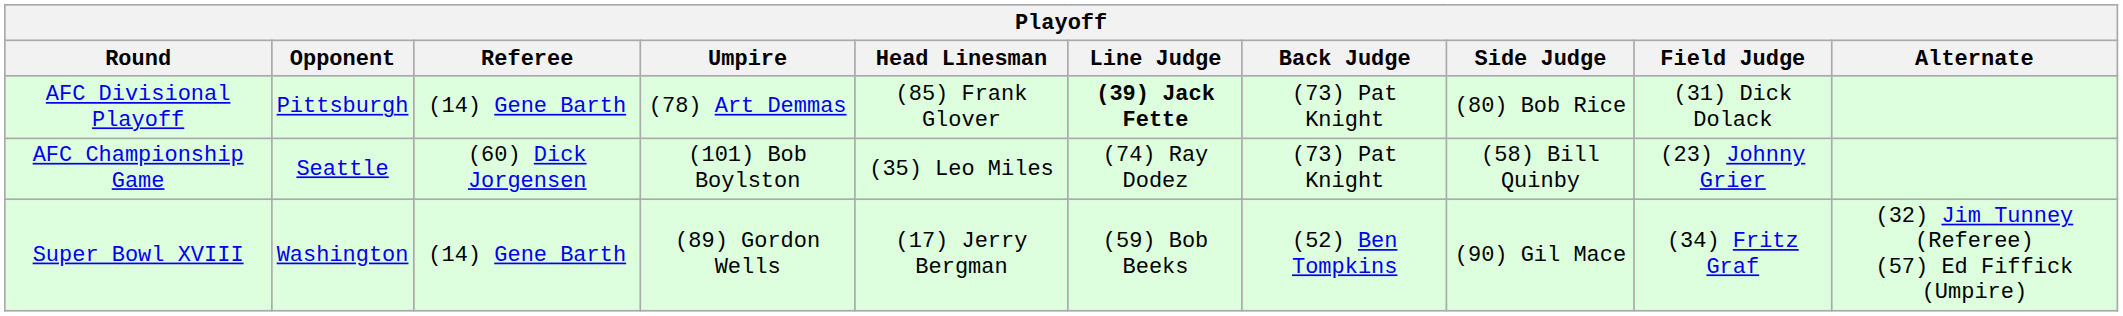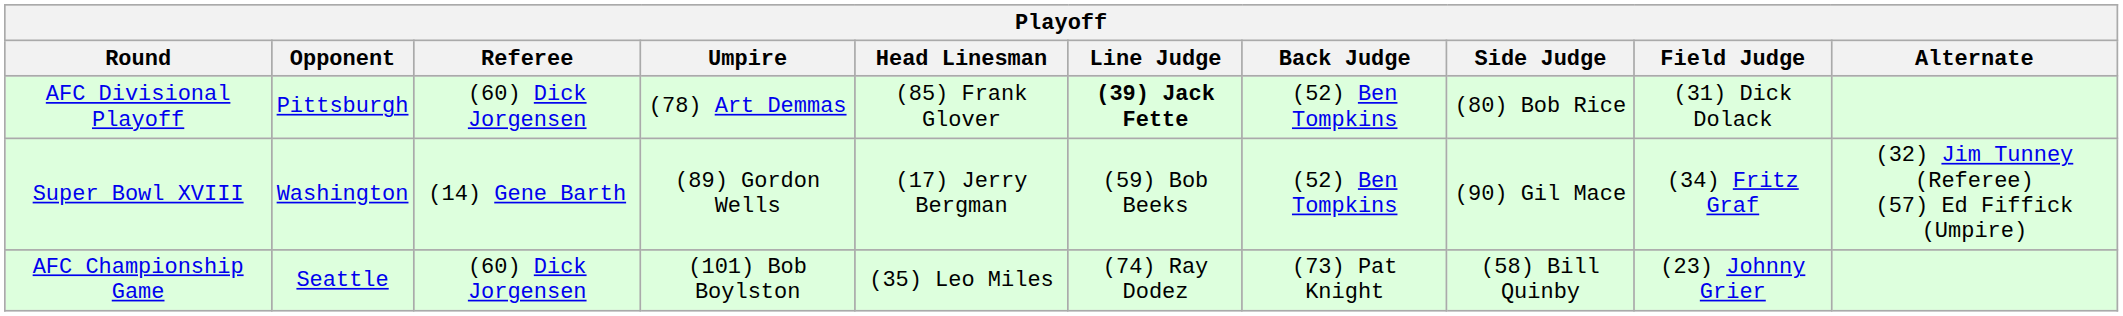AFC Divisional Playoff | Referee: (14) Gene Barth -> (60) Dick Jorgensen
AFC Divisional Playoff | Back Judge: (73) Pat Knight -> (52) Ben Tompkins
rows swapped: AFC Championship Game <-> Super Bowl XVIII
